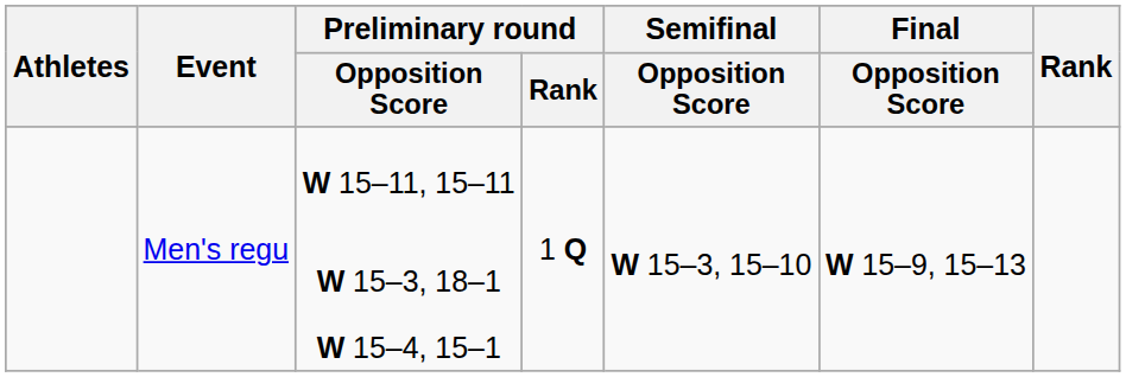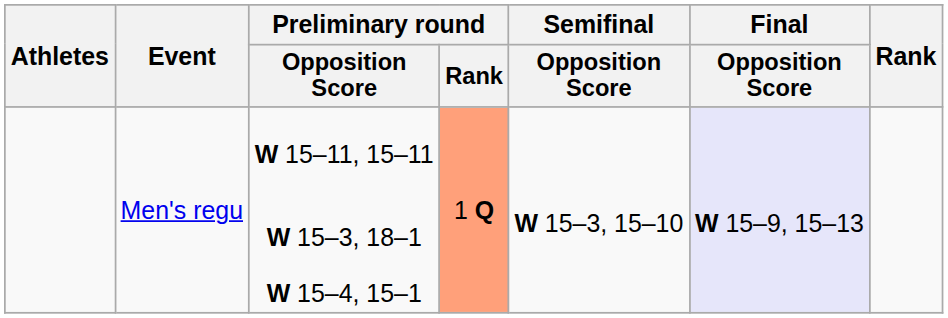Men's regu | Preliminary round / Rank: no background -> lightsalmon background
Men's regu | Final / Opposition Score: no background -> lavender background
